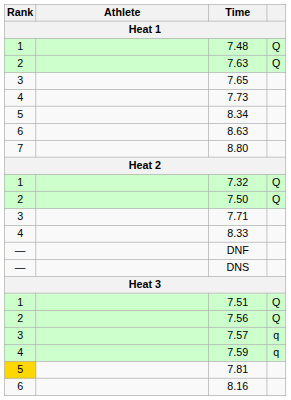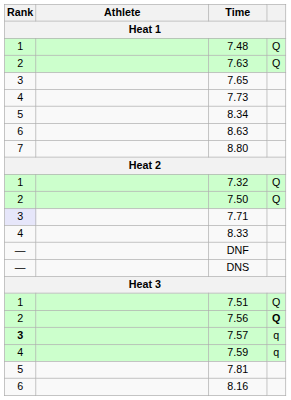7.71 | Rank: no background -> lavender background
7.56 | column 4: normal -> bold
7.57 | Rank: normal -> bold
7.81 | Rank: gold background -> no background
